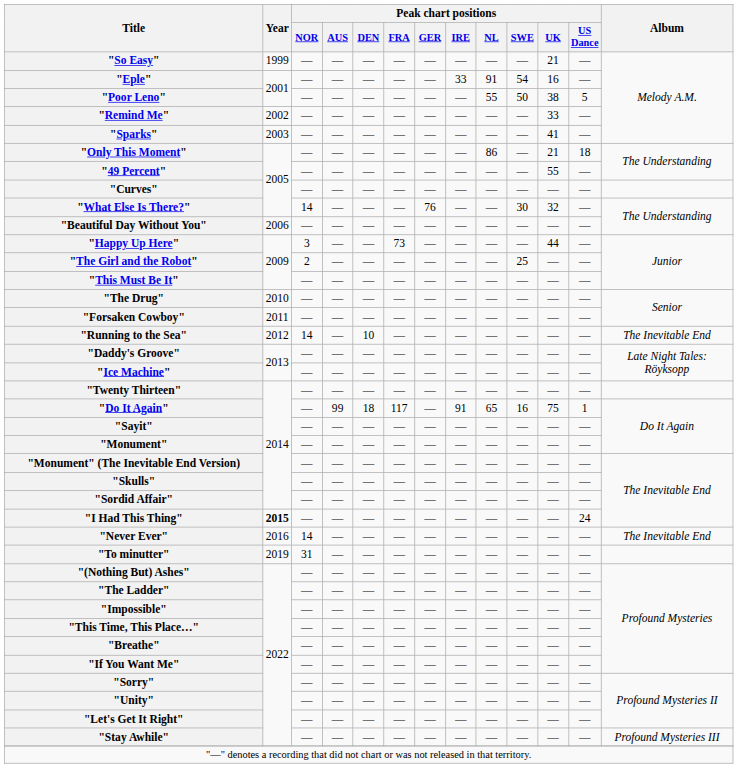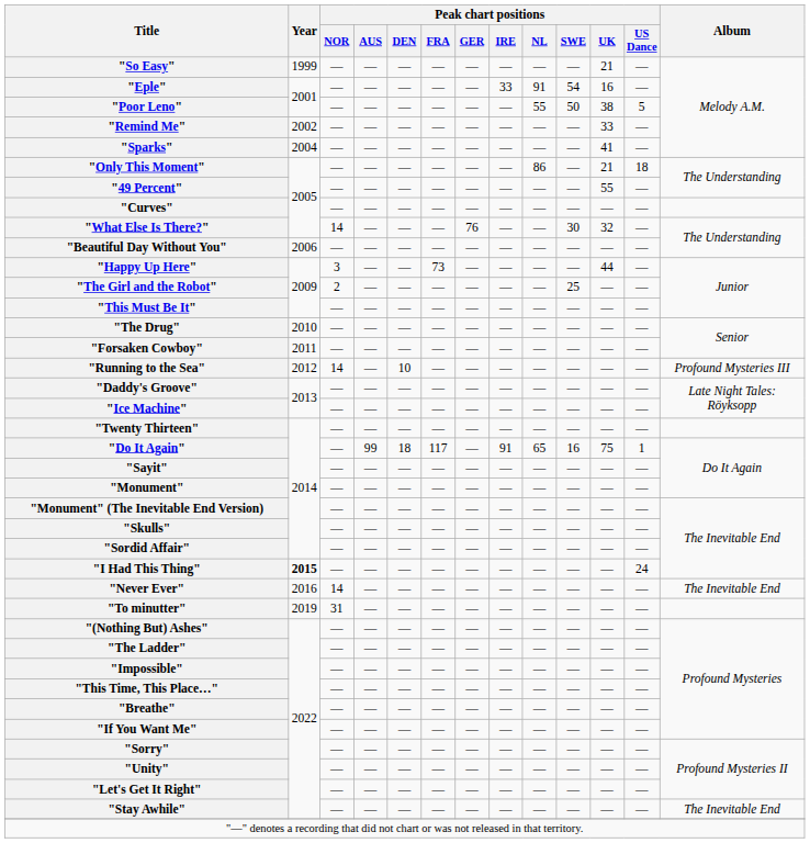"Sparks" | Year: 2003 -> 2004
"Running to the Sea" | Album: The Inevitable End -> Profound Mysteries III
"Stay Awhile" | Album: Profound Mysteries III -> The Inevitable End
